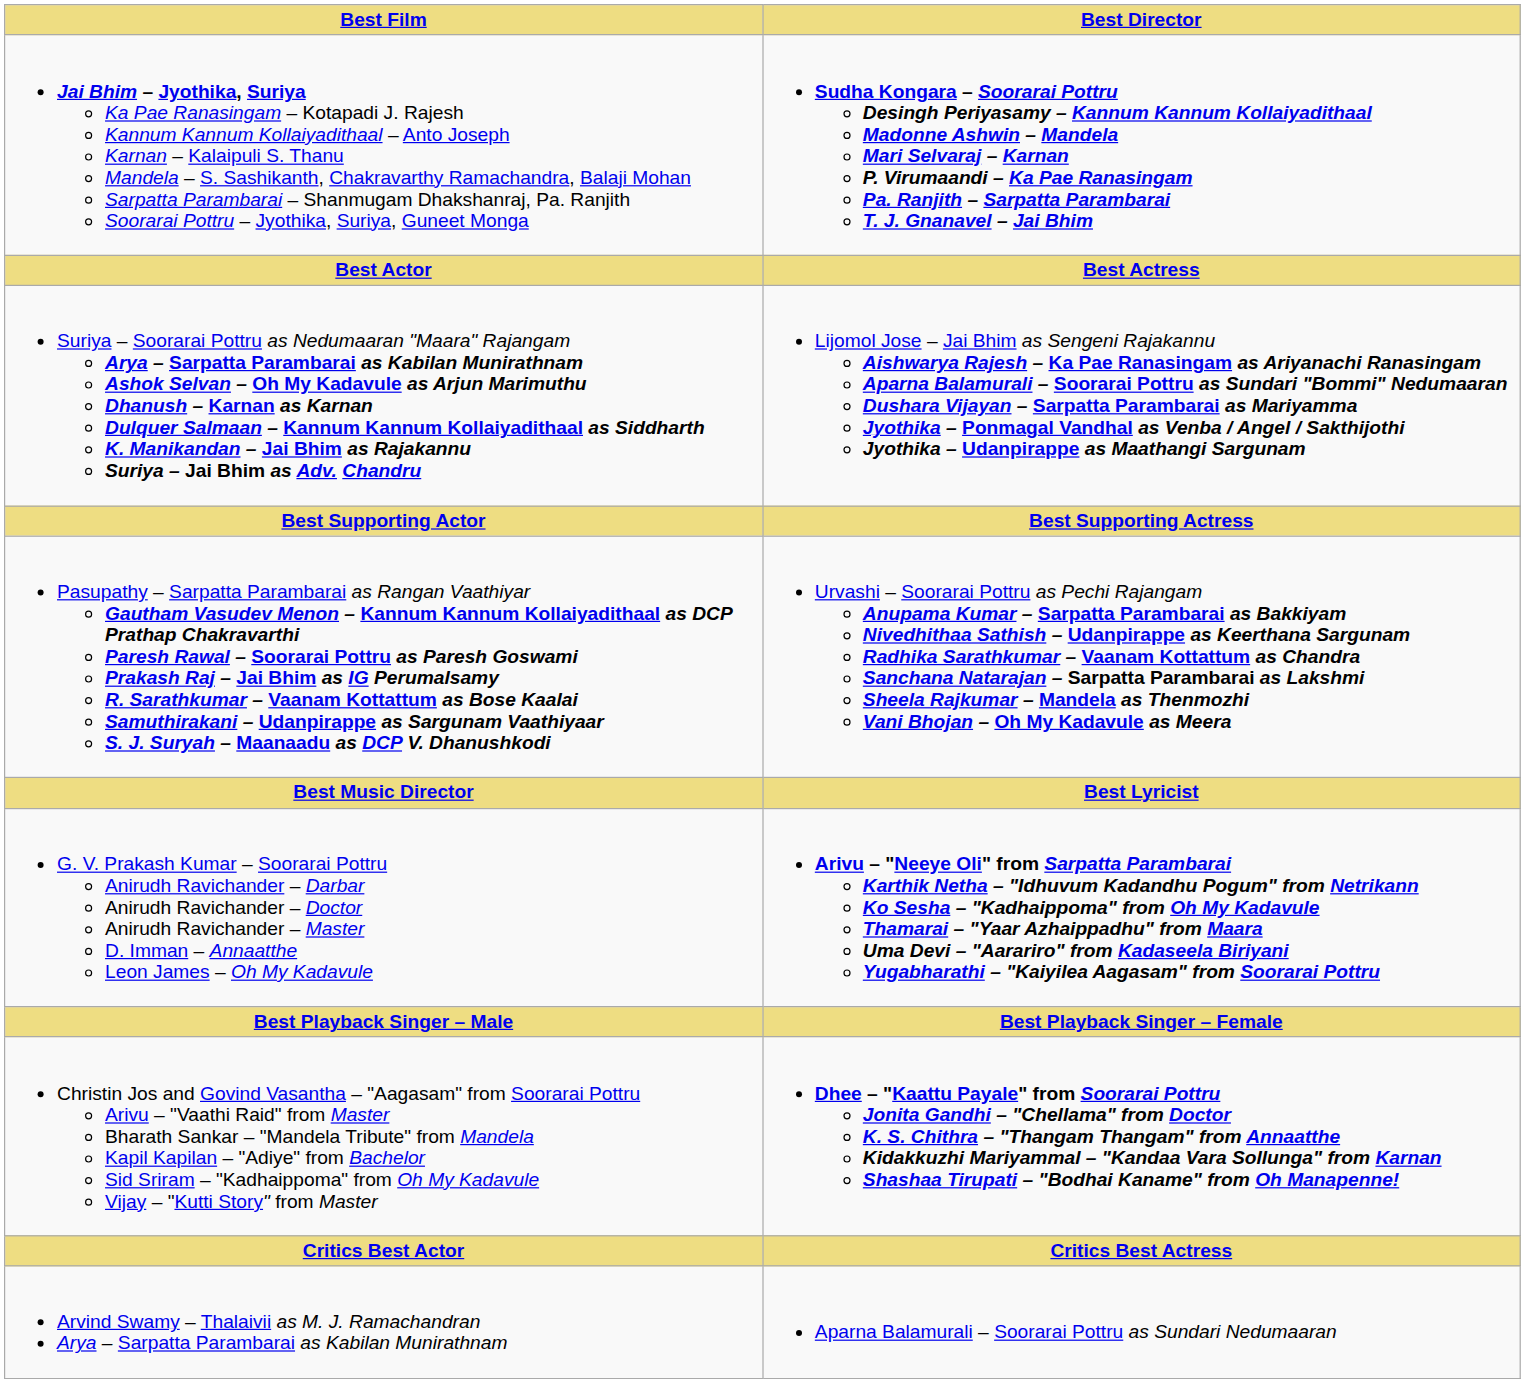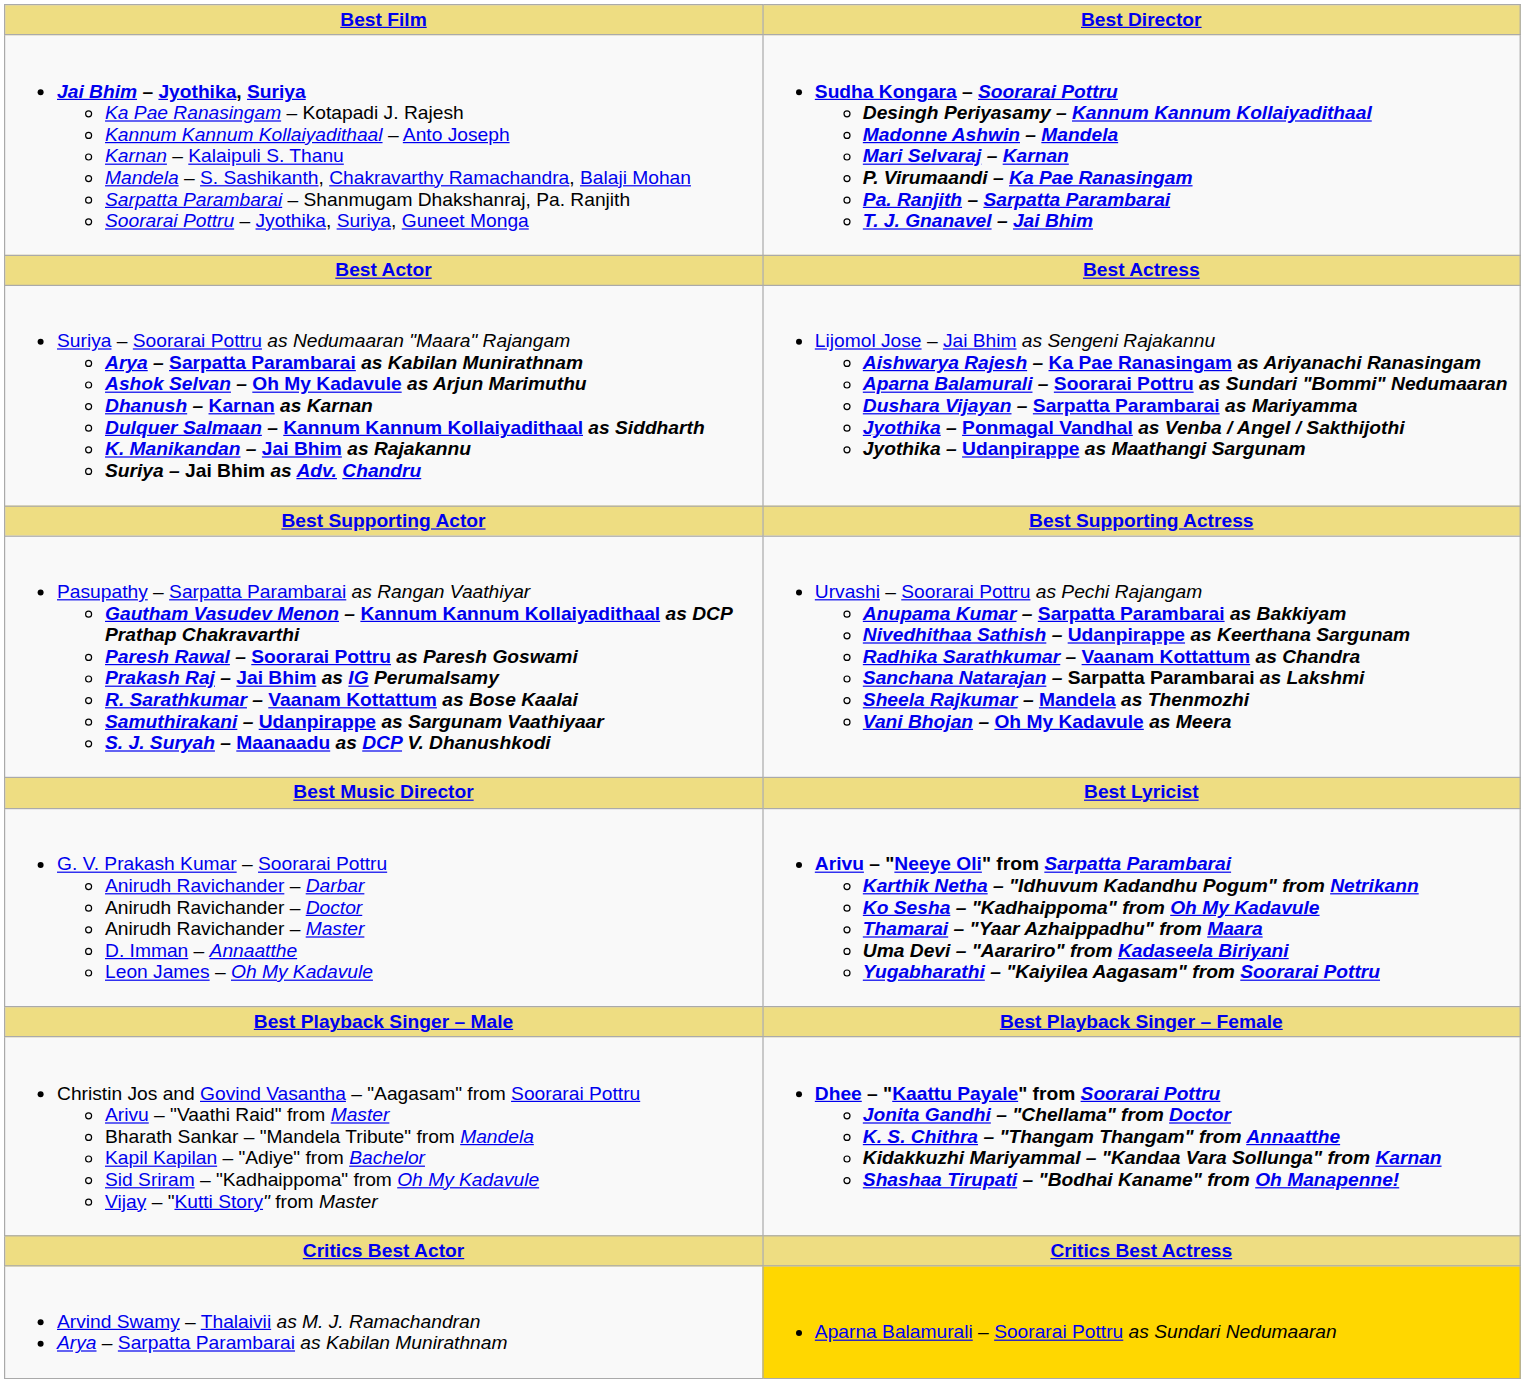row 12 | Best Director: no background -> gold background
